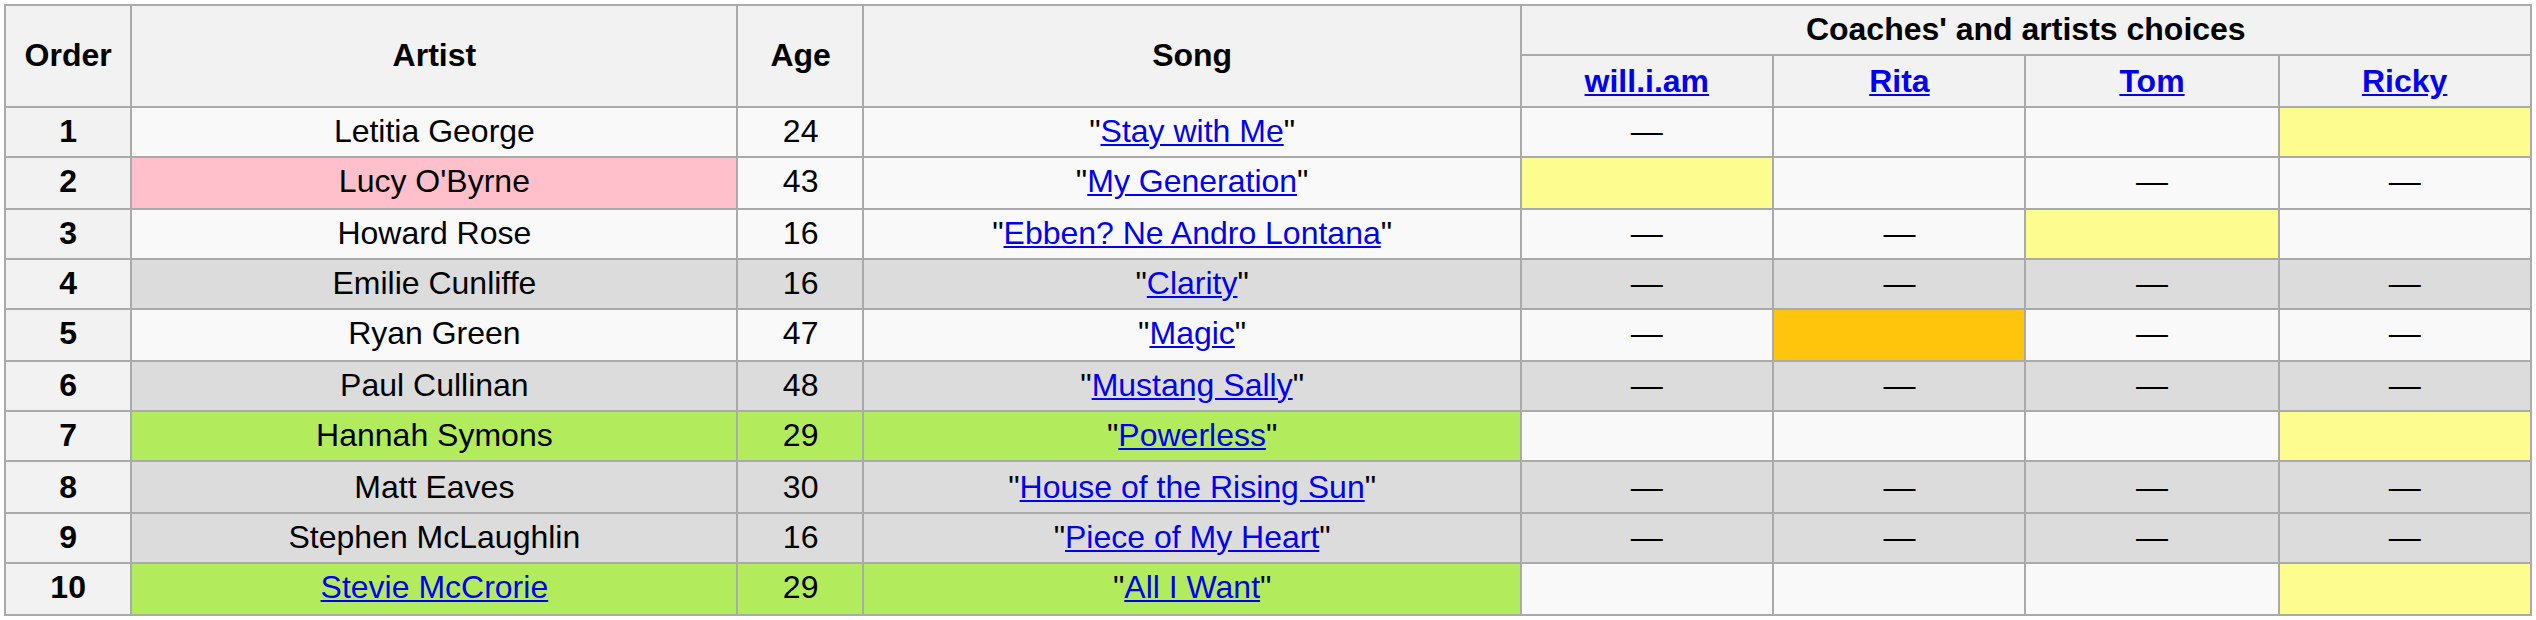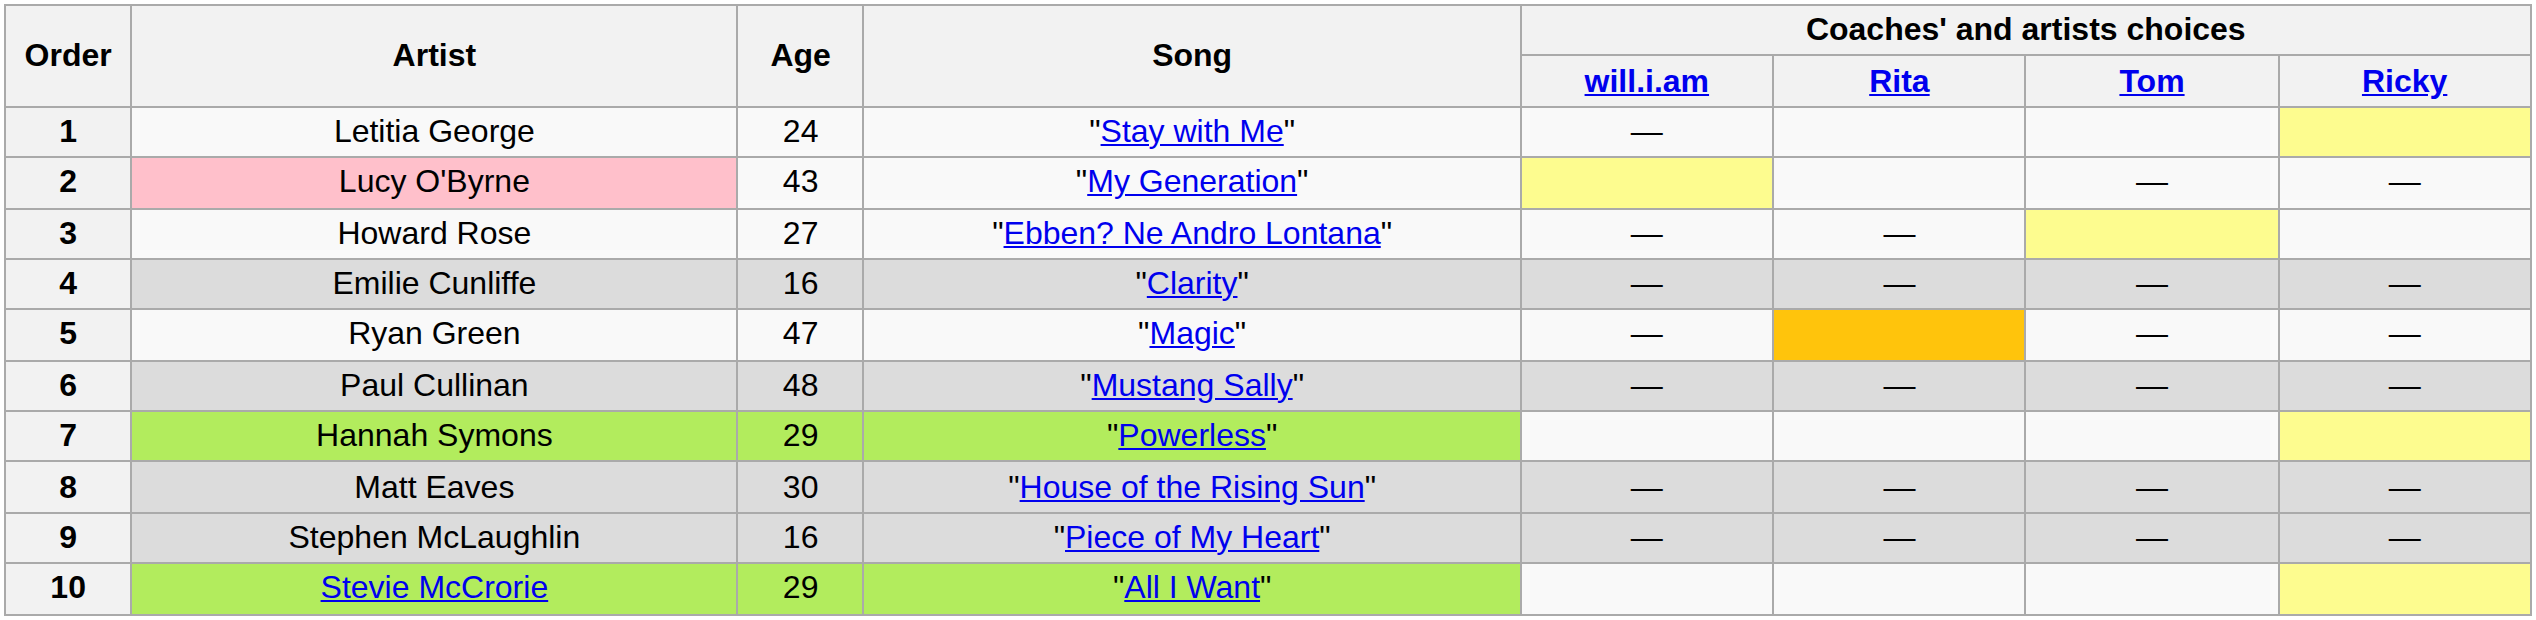3 | Age: 16 -> 27
